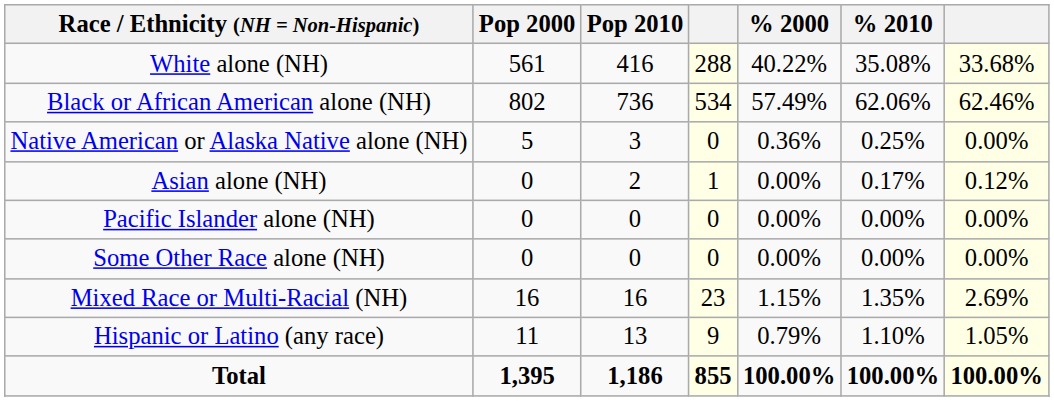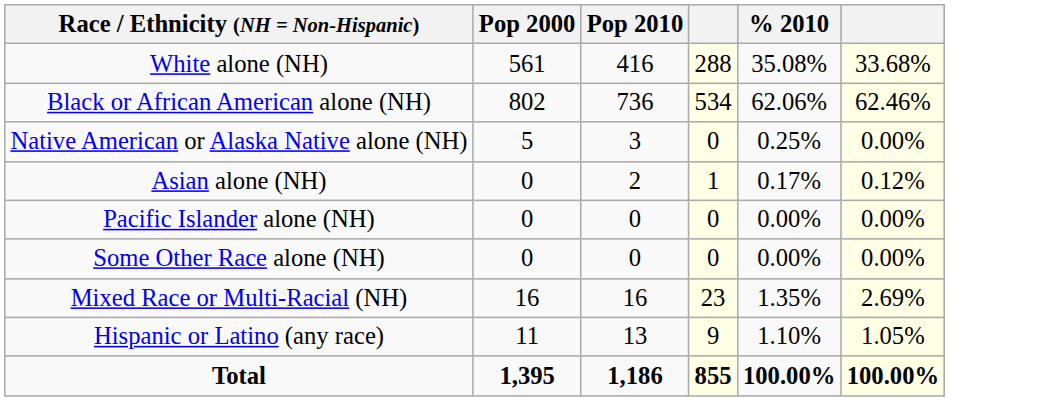- column: % 2000 | 40.22% | 57.49% | 0.36% | 0.00% | 0.00% | 0.00% | 1.15% | 0.79% | 100.00%
